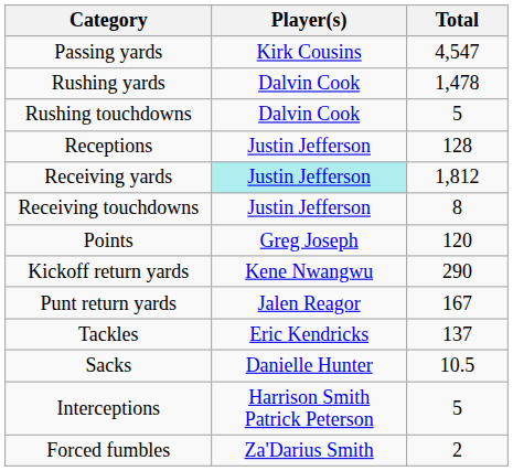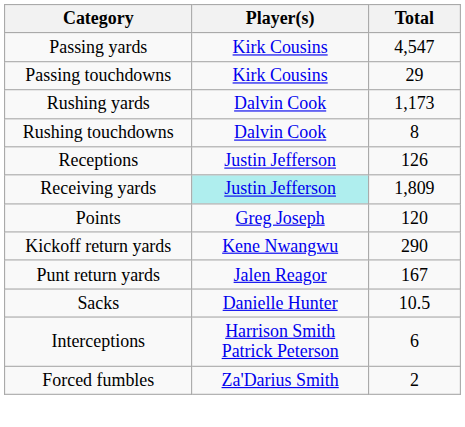+ row: Passing touchdowns | Kirk Cousins | 29
Rushing yards | Total: 1,478 -> 1,173
Rushing touchdowns | Total: 5 -> 8
Receptions | Total: 128 -> 126
Receiving yards | Total: 1,812 -> 1,809
- row: Receiving touchdowns | Justin Jefferson | 8
- row: Tackles | Eric Kendricks | 137
Interceptions | Total: 5 -> 6
